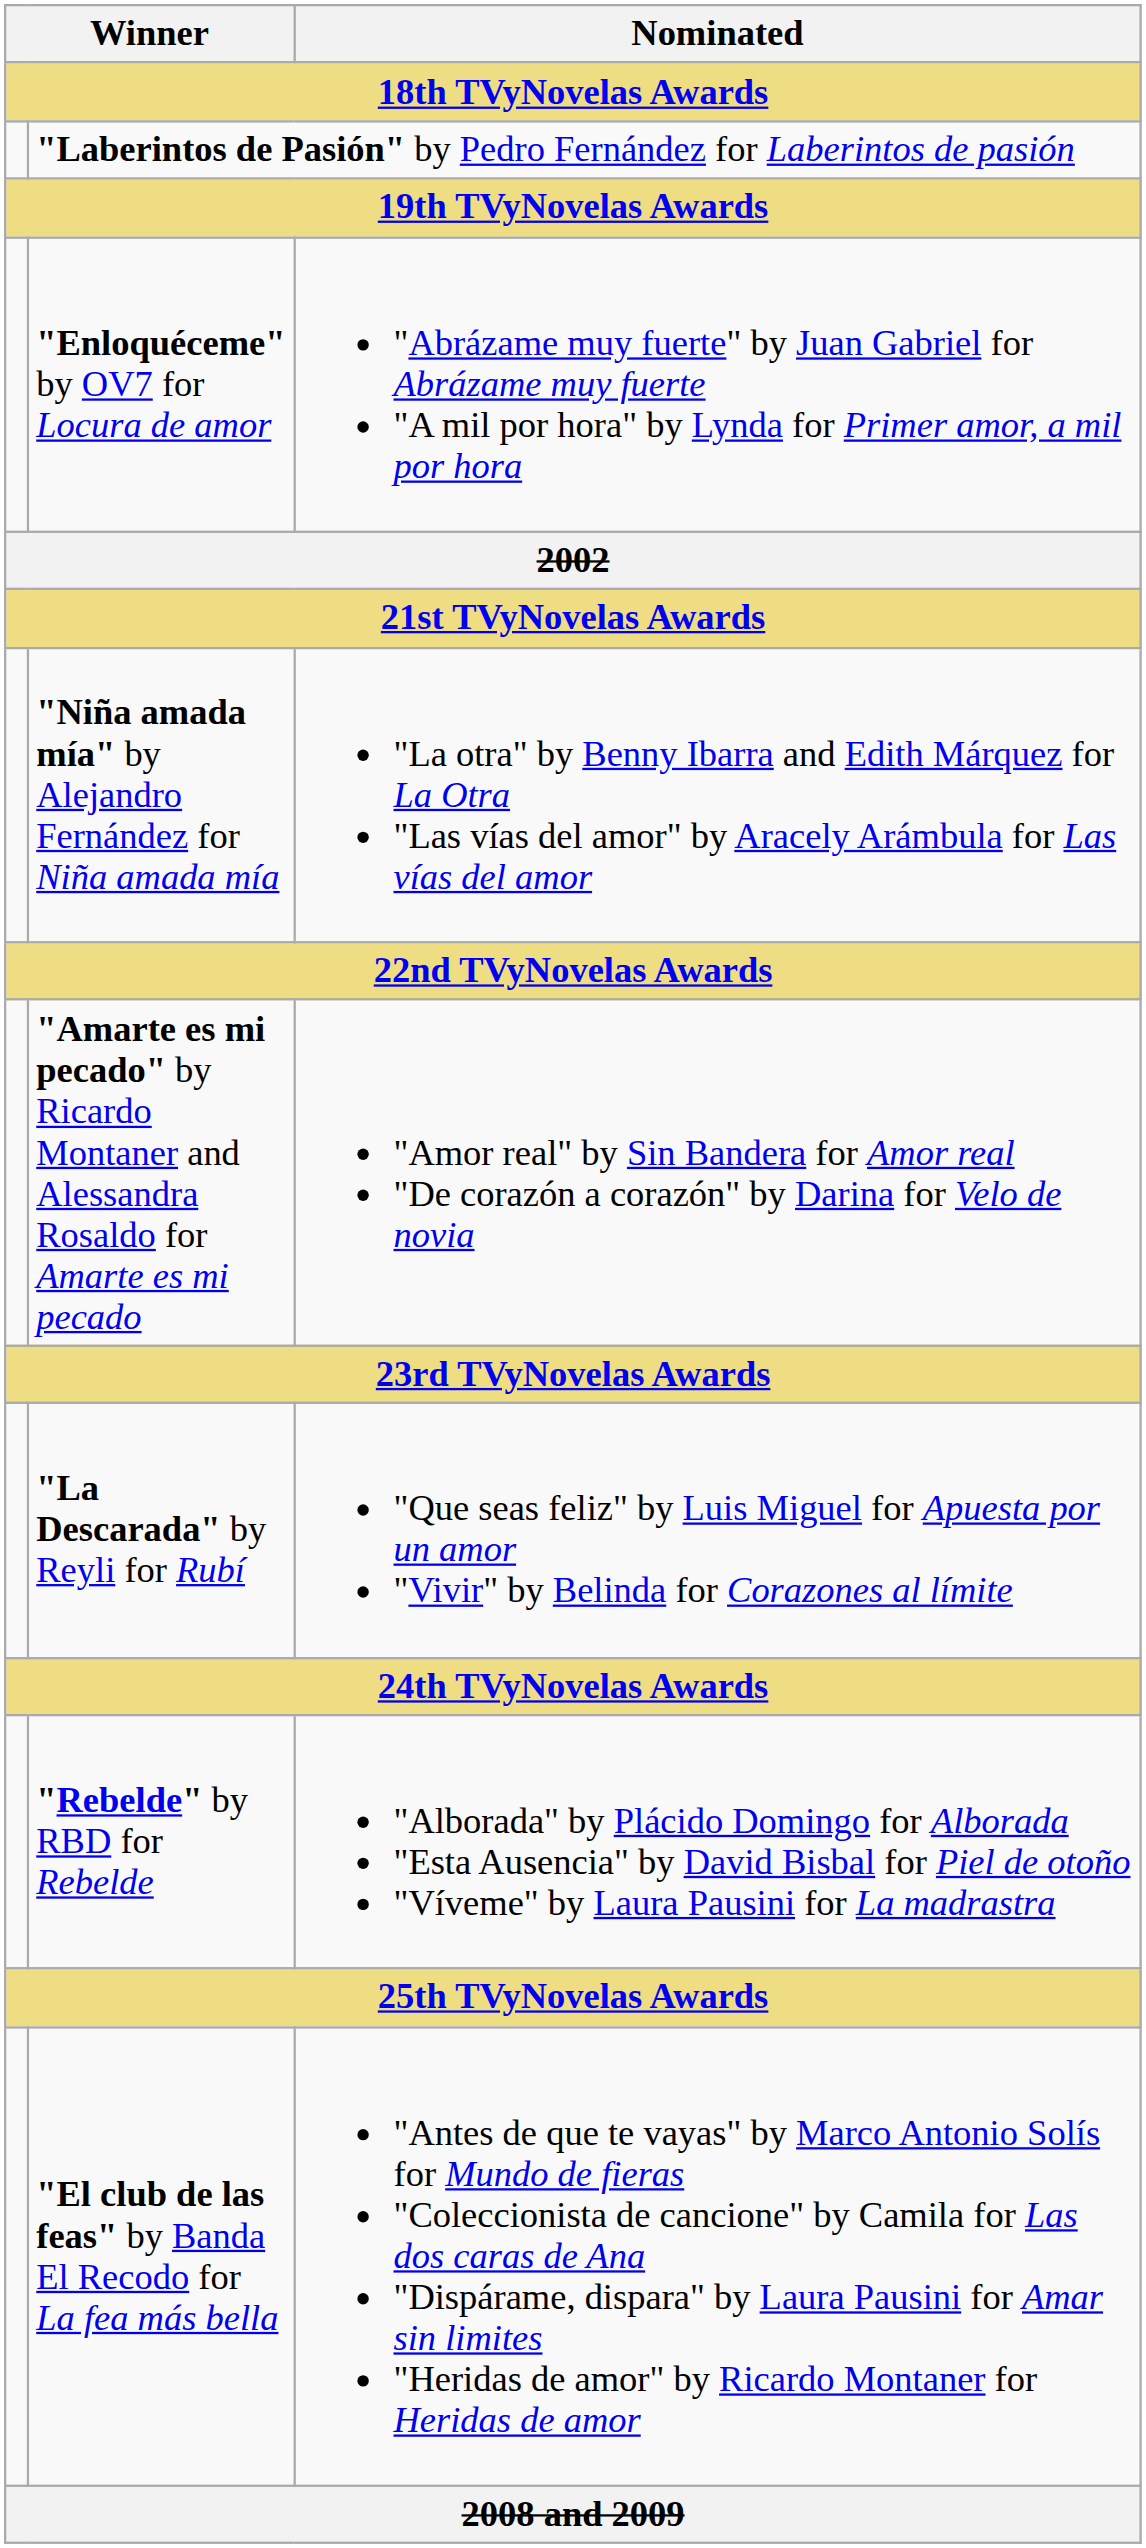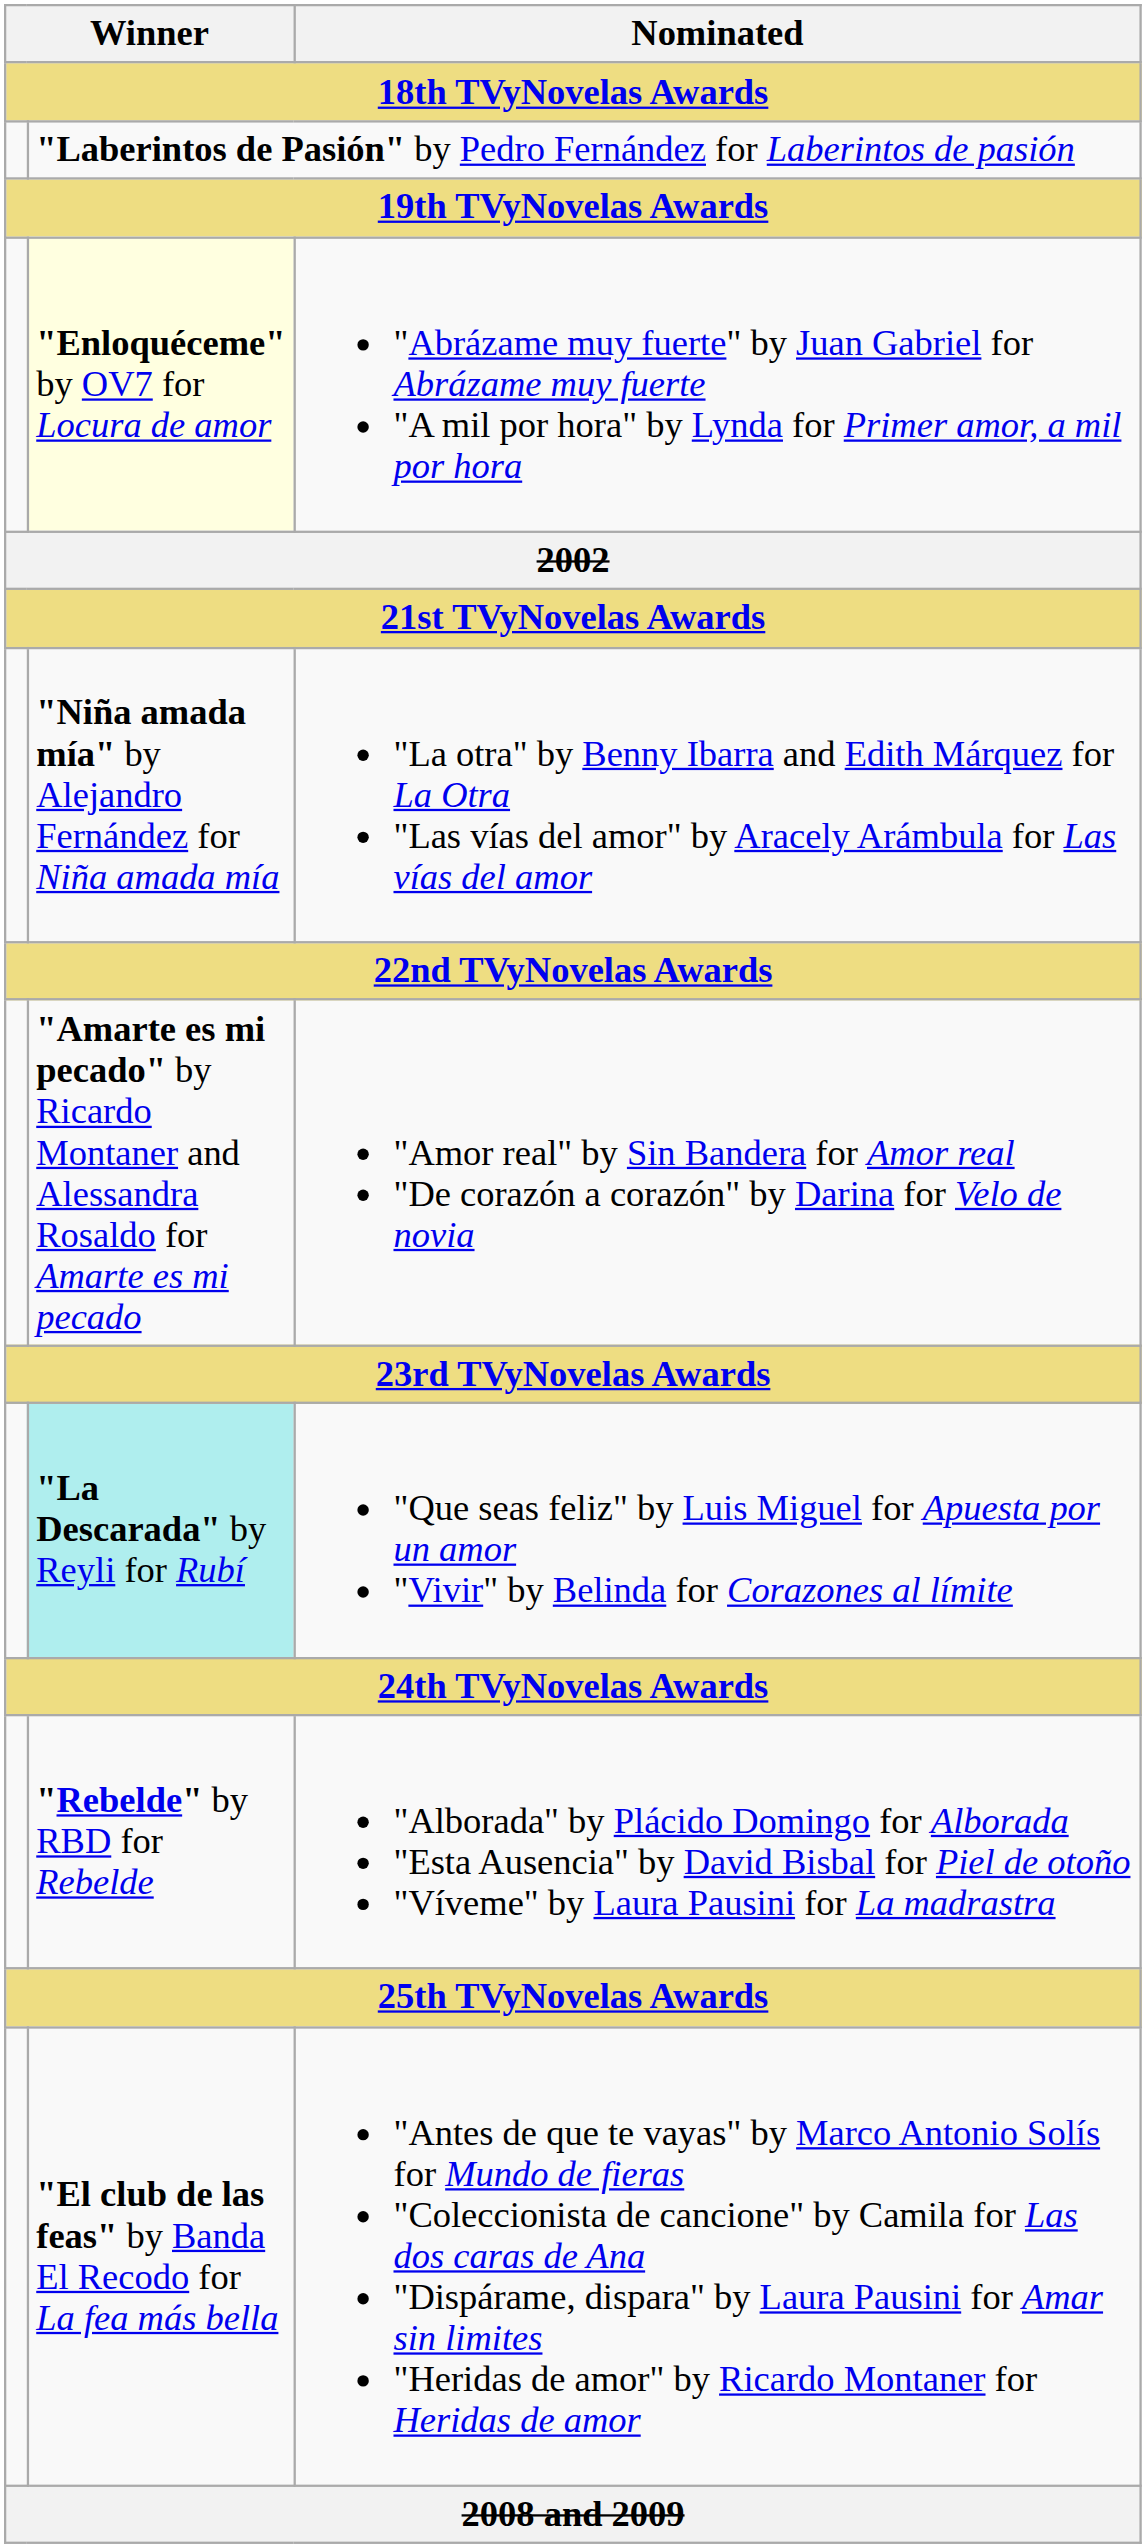"Enloquéceme" by OV7 for Locura de amor | column 2: no background -> lightyellow background
"La Descarada" by Reyli for Rubí | column 2: no background -> paleturquoise background
